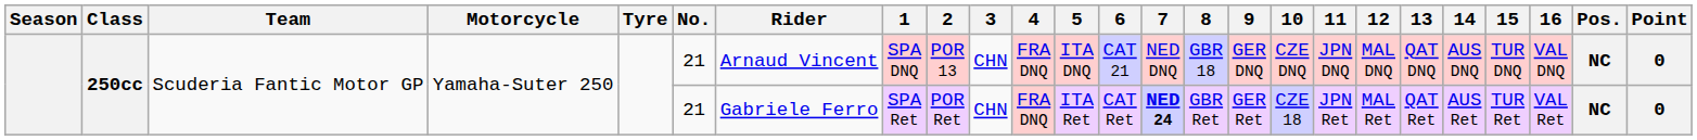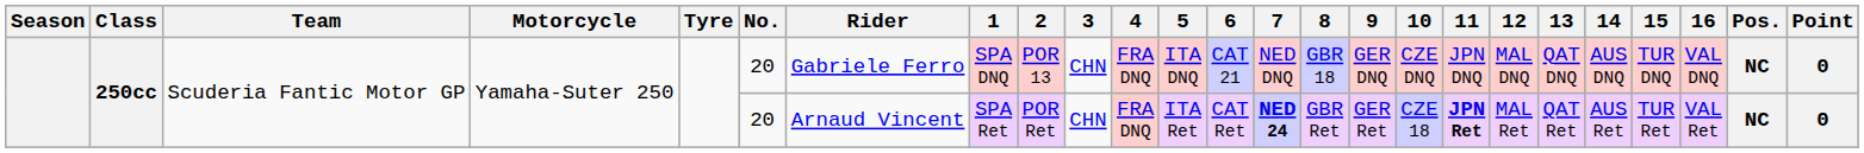row 2 | No.: 21 -> 20
row 2 | Rider: Arnaud Vincent -> Gabriele Ferro
row 3 | No.: 21 -> 20
row 3 | Rider: Gabriele Ferro -> Arnaud Vincent
row 3 | 11: normal -> bold
